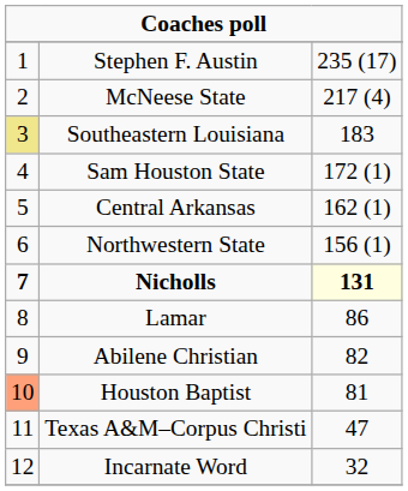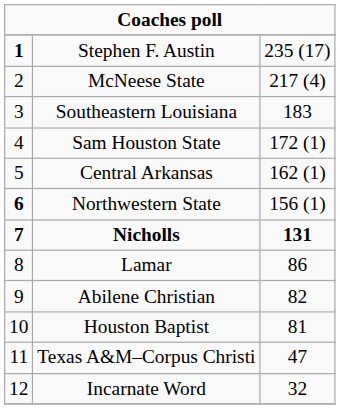Stephen F. Austin | column 1: normal -> bold
Southeastern Louisiana | column 1: khaki background -> no background
Northwestern State | column 1: normal -> bold
Nicholls | column 3: lightyellow background -> no background
Houston Baptist | column 1: lightsalmon background -> no background
